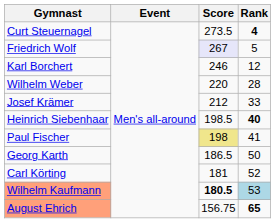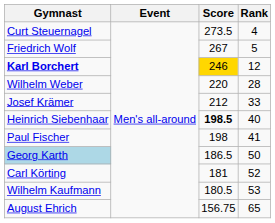row 2 | Rank: bold -> normal
row 3 | Score: lavender background -> no background
row 4 | Gymnast: normal -> bold
row 4 | Score: no background -> gold background
row 7 | Score: normal -> bold
row 7 | Rank: bold -> normal
row 8 | Score: khaki background -> no background
row 9 | Gymnast: no background -> lightblue background
row 11 | Gymnast: lightsalmon background -> no background
row 11 | Score: bold -> normal
row 11 | Rank: lightblue background -> no background
row 12 | Gymnast: lightsalmon background -> no background
row 12 | Rank: bold -> normal
